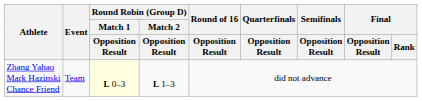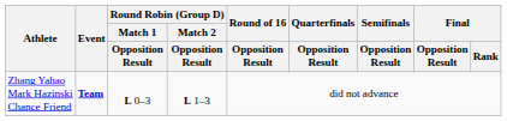Zhang Yahao Mark Hazinski Chance Friend | Event: normal -> bold
Zhang Yahao Mark Hazinski Chance Friend | Round Robin (Group D) / Match 1 / Opposition Result: lightyellow background -> no background
